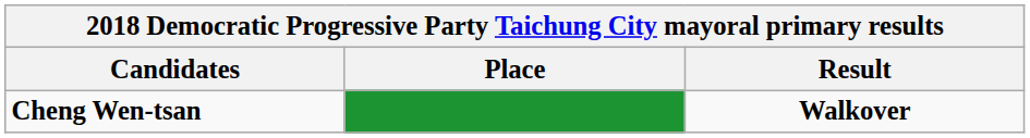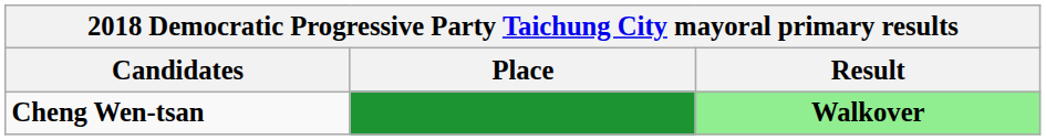Cheng Wen-tsan | Result: no background -> lightgreen background
